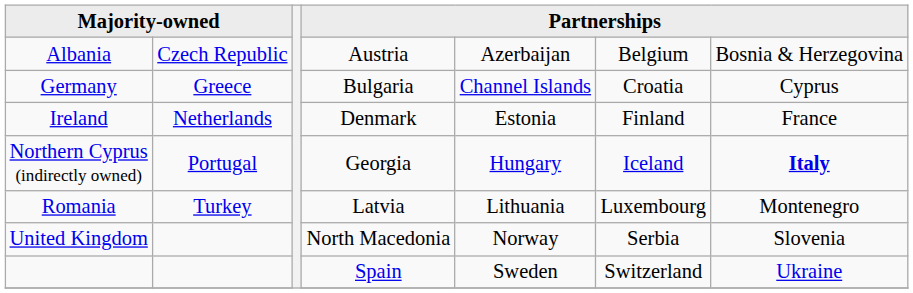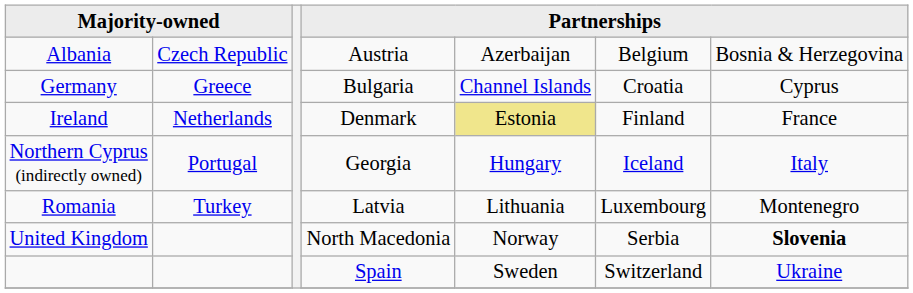Ireland | column 5: no background -> khaki background
Northern Cyprus (indirectly owned) | column 7: bold -> normal
United Kingdom | column 7: normal -> bold
